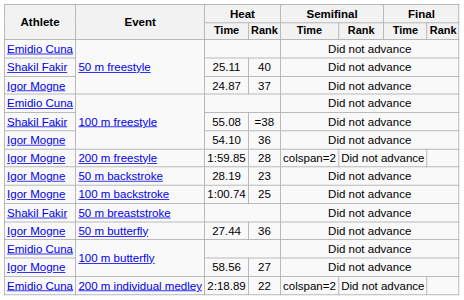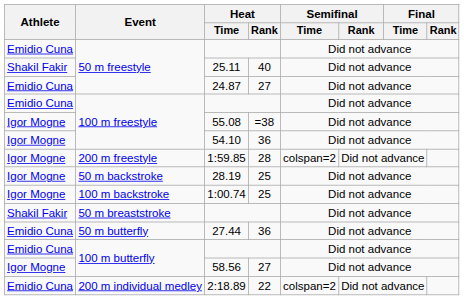24.87 | Athlete: Igor Mogne -> Emidio Cuna
24.87 | Heat / Rank: 37 -> 27
55.08 | Athlete: Shakil Fakir -> Igor Mogne
28.19 | Heat / Rank: 23 -> 25
27.44 | Athlete: Igor Mogne -> Emidio Cuna
